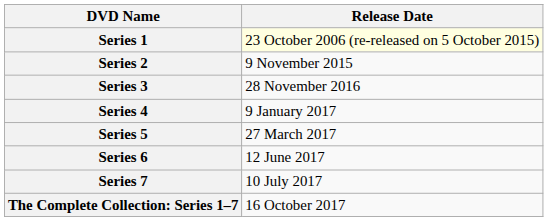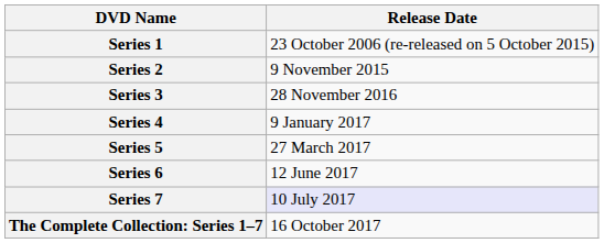Series 1 | Release Date: lightyellow background -> no background
Series 7 | Release Date: no background -> lavender background
